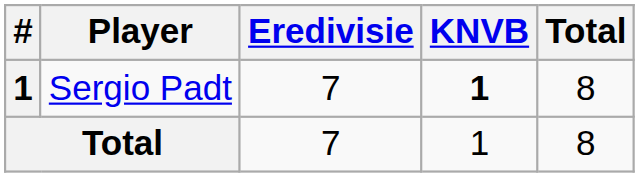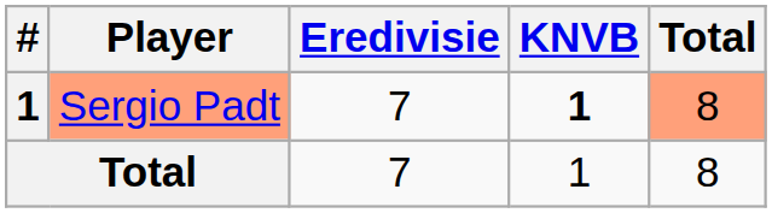row 2 | Player: no background -> lightsalmon background
row 2 | Total: no background -> lightsalmon background
